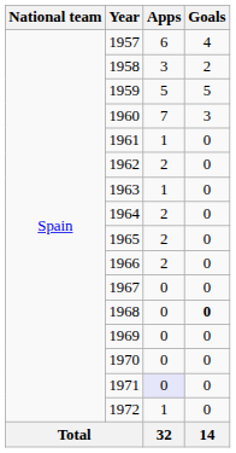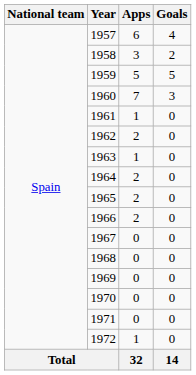1968 | Goals: bold -> normal
1971 | Apps: lavender background -> no background
